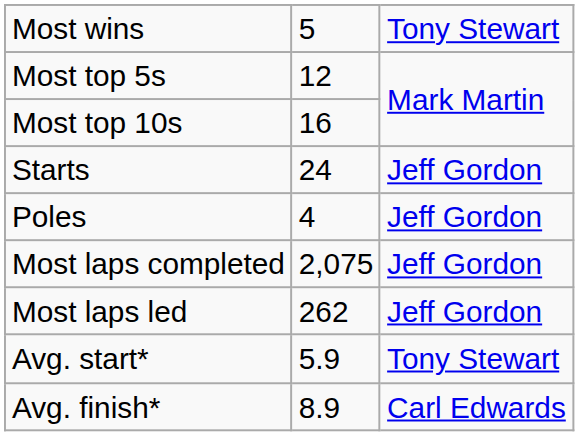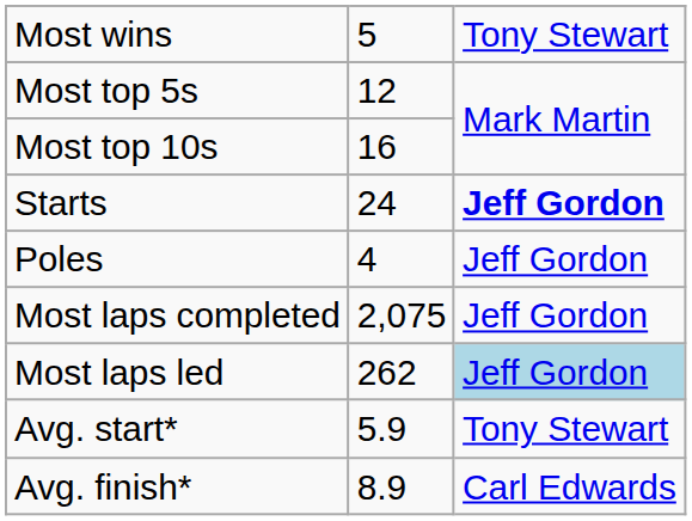Starts | column 3: normal -> bold
Most laps led | column 3: no background -> lightblue background
